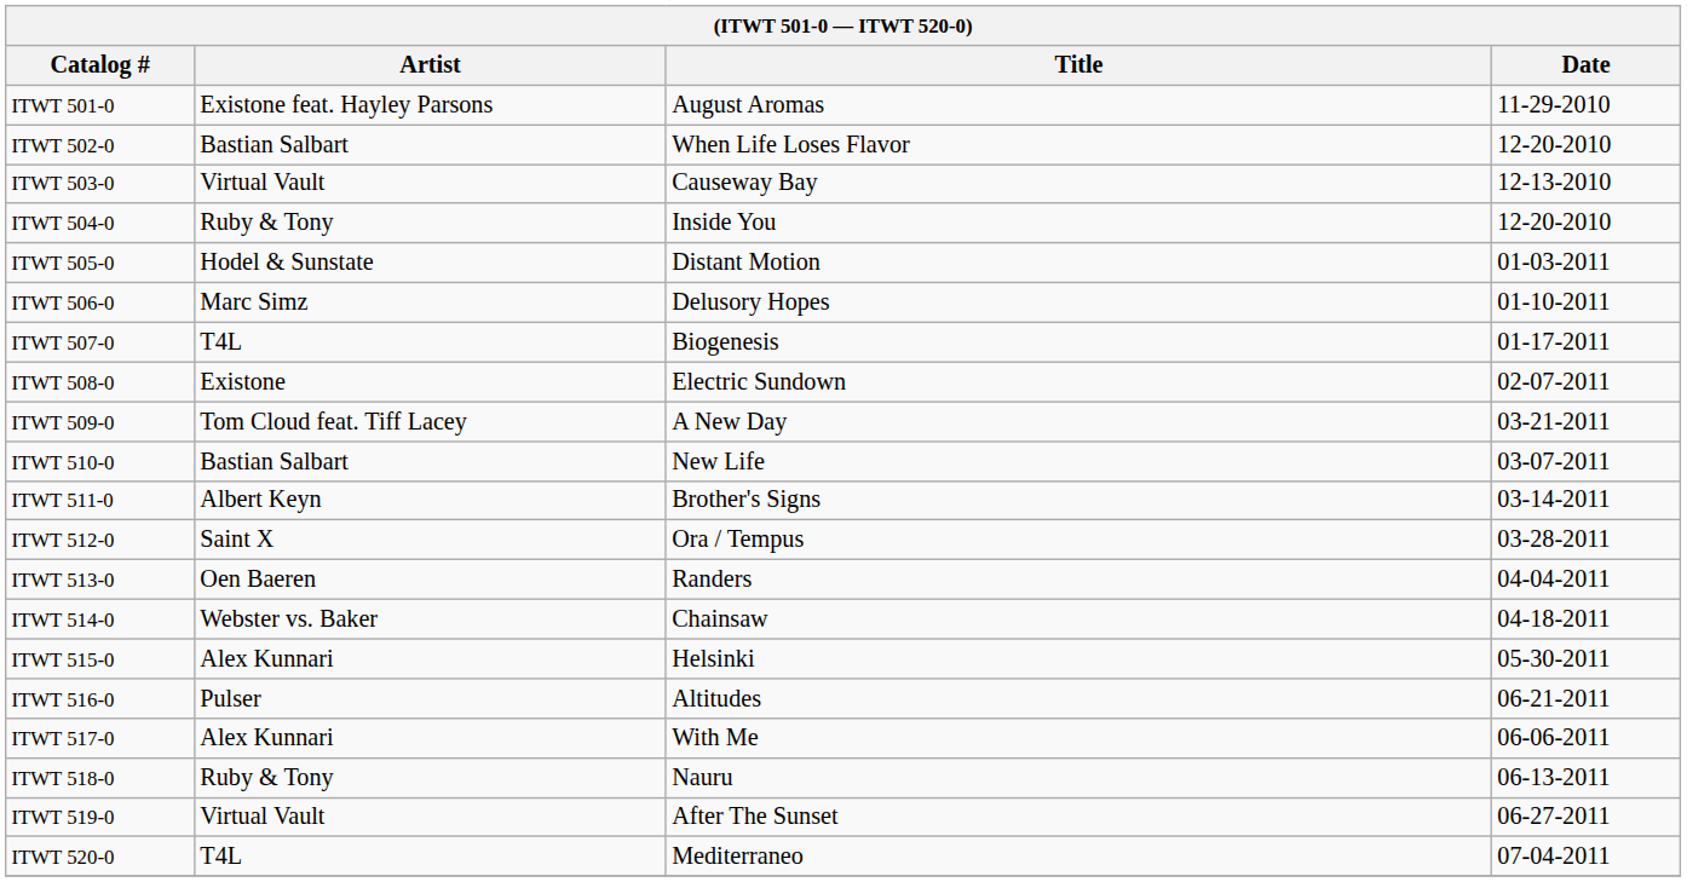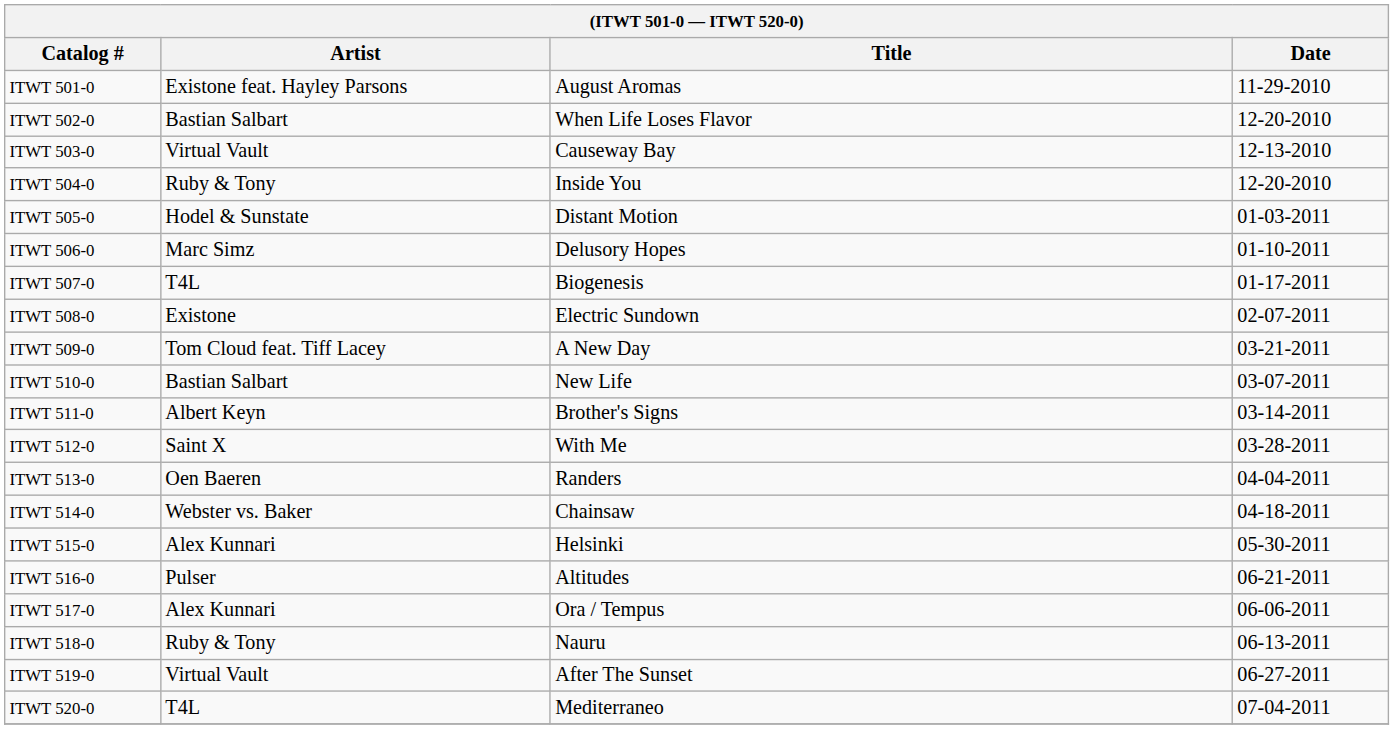ITWT 512-0 | Title: Ora / Tempus -> With Me
ITWT 517-0 | Title: With Me -> Ora / Tempus
